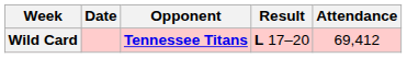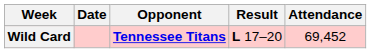Wild Card | Attendance: 69,412 -> 69,452
